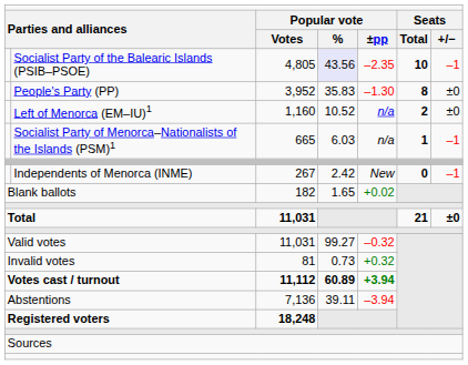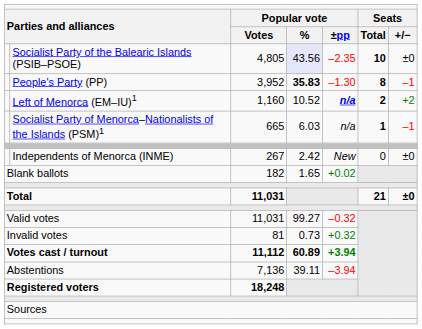Socialist Party of the Balearic Islands (PSIB–PSOE) | column 7: –1 -> ±0
People's Party (PP) | column 4: normal -> bold
People's Party (PP) | column 7: ±0 -> –1
Left of Menorca (EM–IU)1 | column 5: normal -> bold
Left of Menorca (EM–IU)1 | column 7: ±0 -> +2
Independents of Menorca (INME) | column 6: bold -> normal
Independents of Menorca (INME) | column 7: –1 -> ±0
